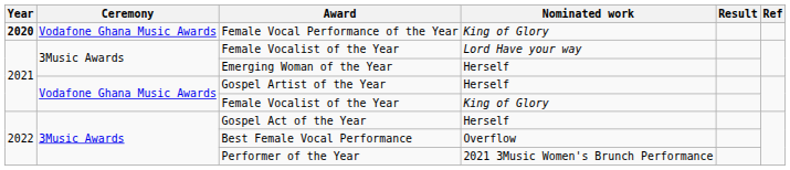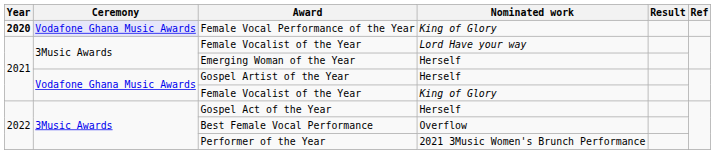Female Vocal Performance of the Year | Ceremony: no background -> lavender background
